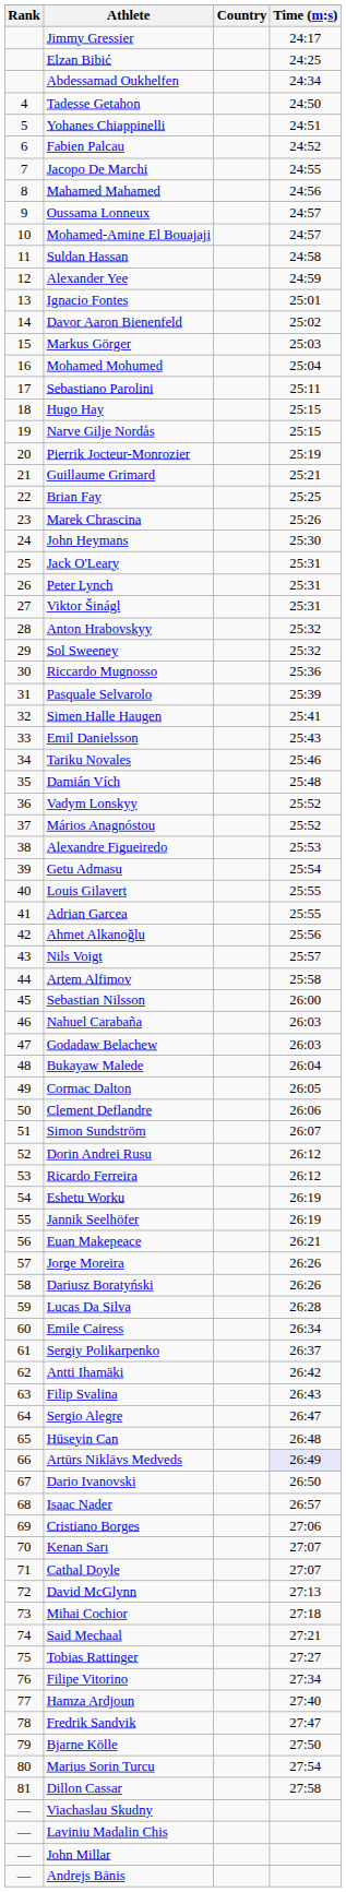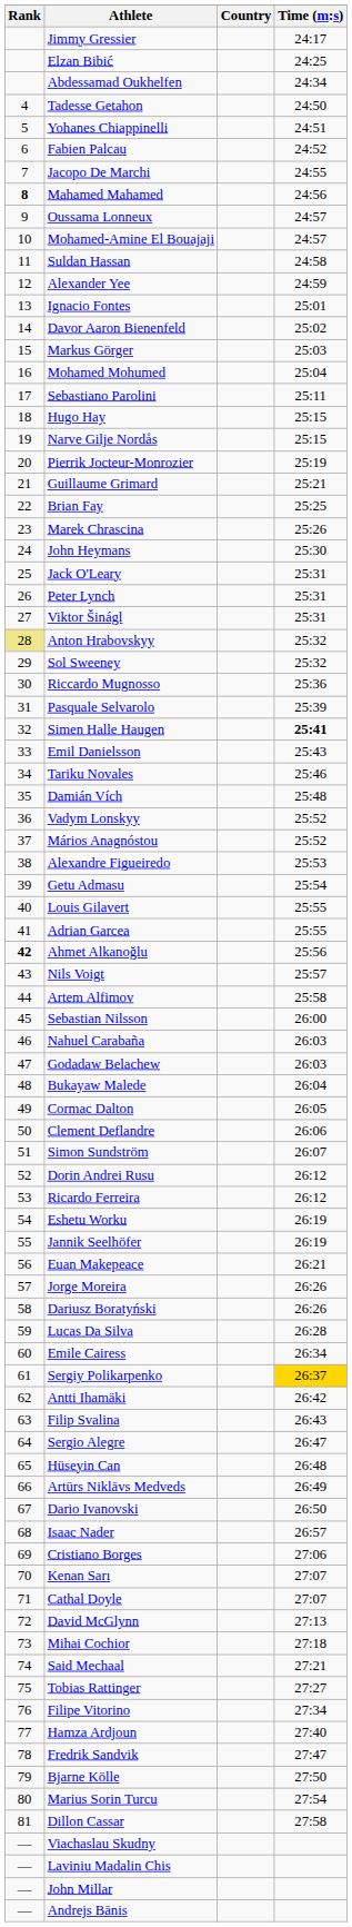Mahamed Mahamed | Rank: normal -> bold
Anton Hrabovskyy | Rank: no background -> khaki background
Simen Halle Haugen | Time (m:s): normal -> bold
Ahmet Alkanoğlu | Rank: normal -> bold
Sergiy Polikarpenko | Time (m:s): no background -> gold background
Artūrs Niklāvs Medveds | Time (m:s): lavender background -> no background
